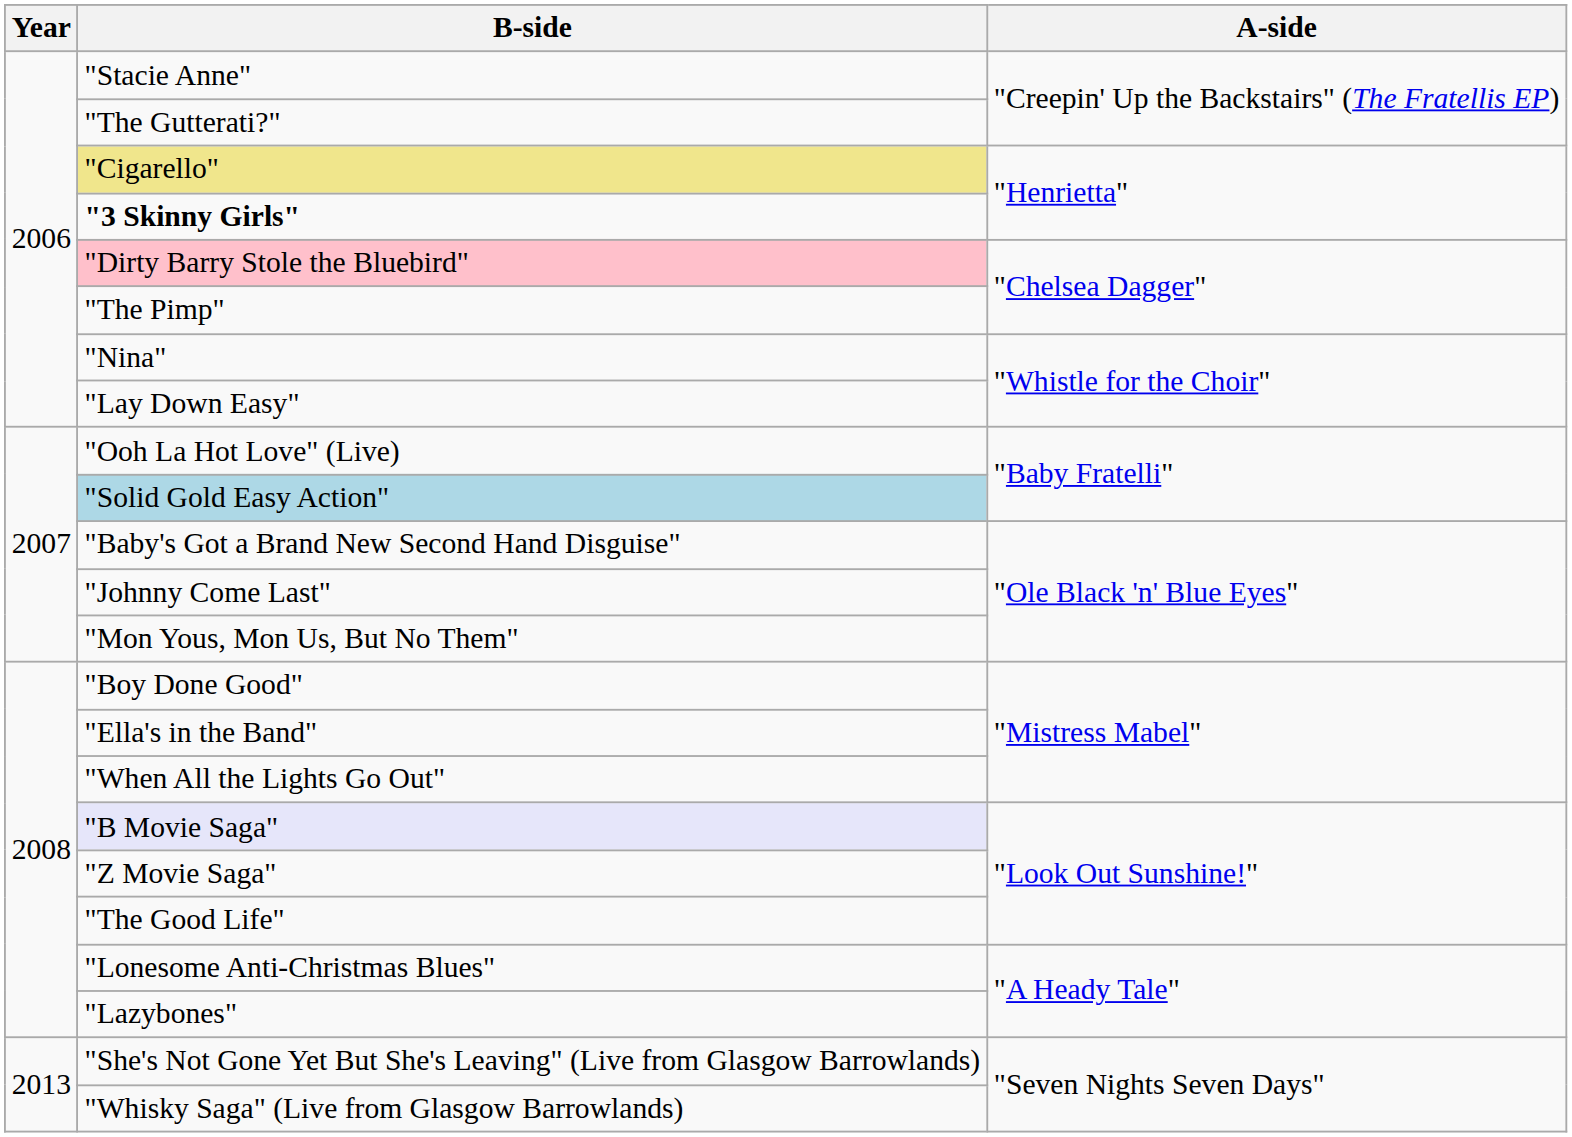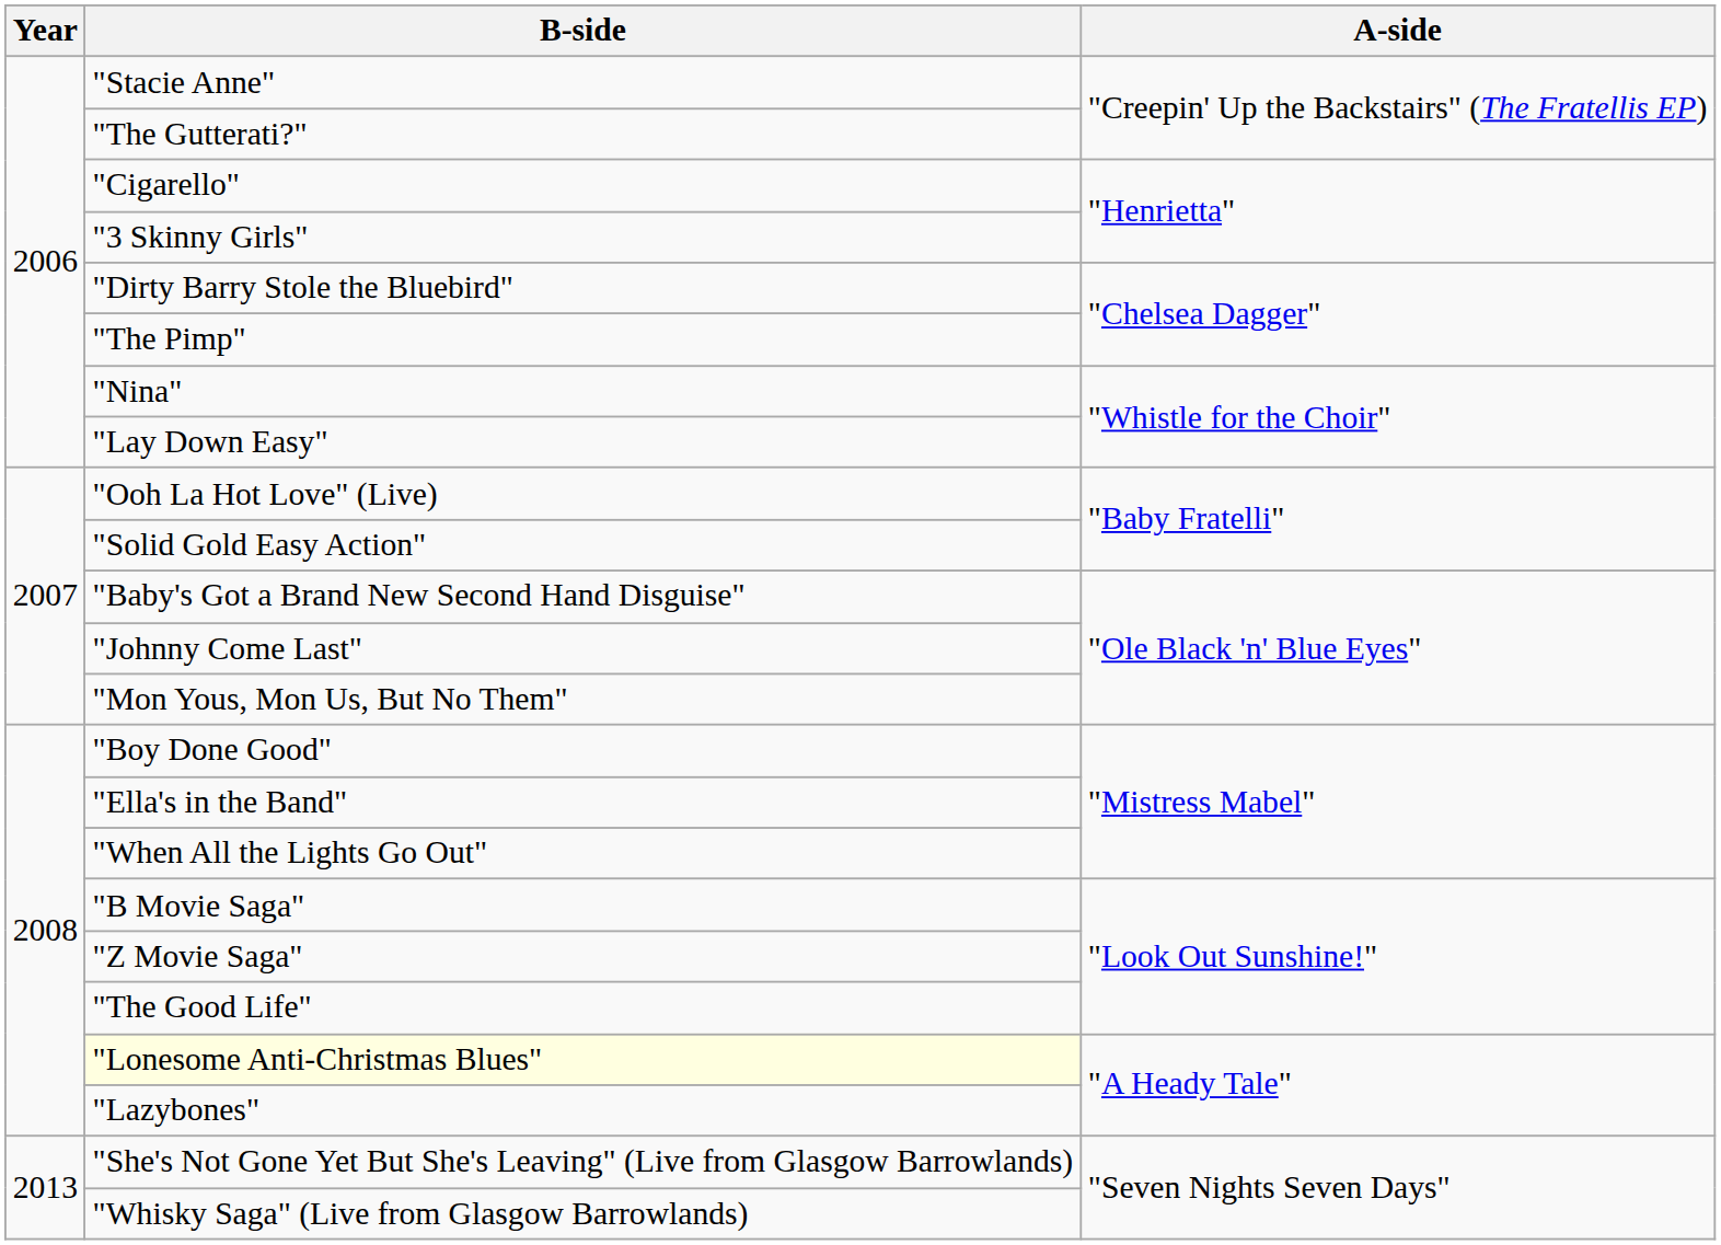"Cigarello" | B-side: khaki background -> no background
"3 Skinny Girls" | B-side: bold -> normal
"Dirty Barry Stole the Bluebird" | B-side: pink background -> no background
"Solid Gold Easy Action" | B-side: lightblue background -> no background
"B Movie Saga" | B-side: lavender background -> no background
"Lonesome Anti-Christmas Blues" | B-side: no background -> lightyellow background
